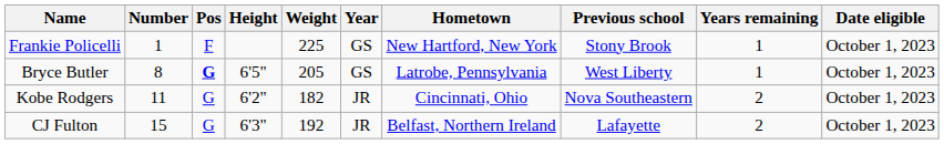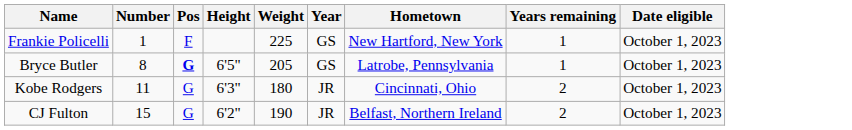- column: Previous school | Stony Brook | West Liberty | Nova Southeastern | Lafayette
Kobe Rodgers | Height: 6'2" -> 6'3"
Kobe Rodgers | Weight: 182 -> 180
CJ Fulton | Height: 6'3" -> 6'2"
CJ Fulton | Weight: 192 -> 190
